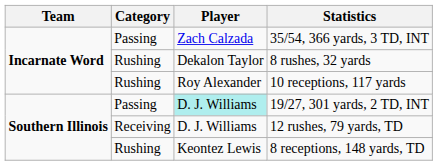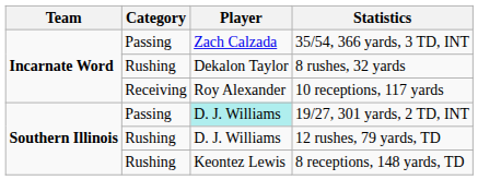10 receptions, 117 yards | Category: Rushing -> Receiving
12 rushes, 79 yards, TD | Category: Receiving -> Rushing
